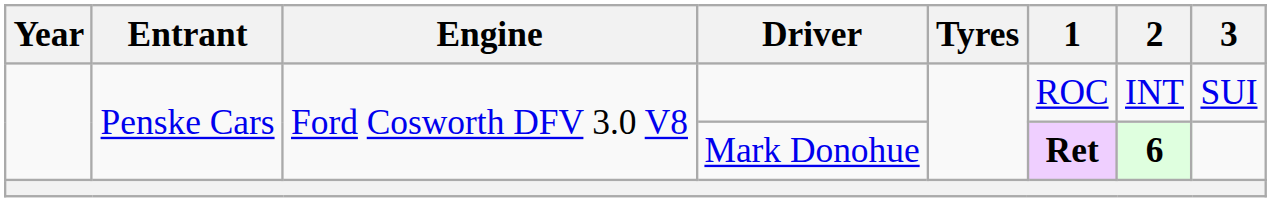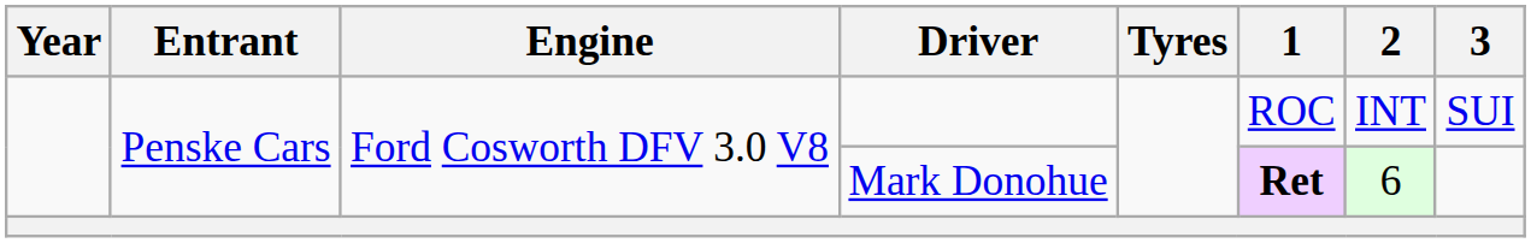Mark Donohue | 2: bold -> normal
